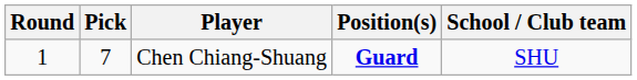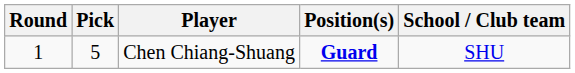Chen Chiang-Shuang | Pick: 7 -> 5
